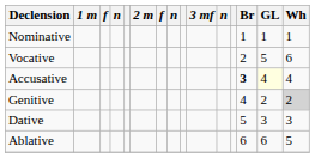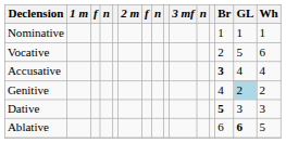Accusative | GL: lightyellow background -> no background
Genitive | GL: no background -> lightblue background
Genitive | Wh: lightgrey background -> no background
Dative | Br: normal -> bold
Ablative | GL: normal -> bold
